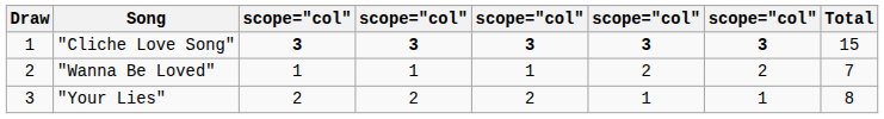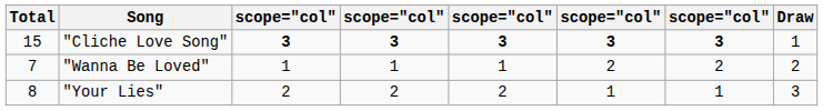columns swapped: Draw <-> Total
